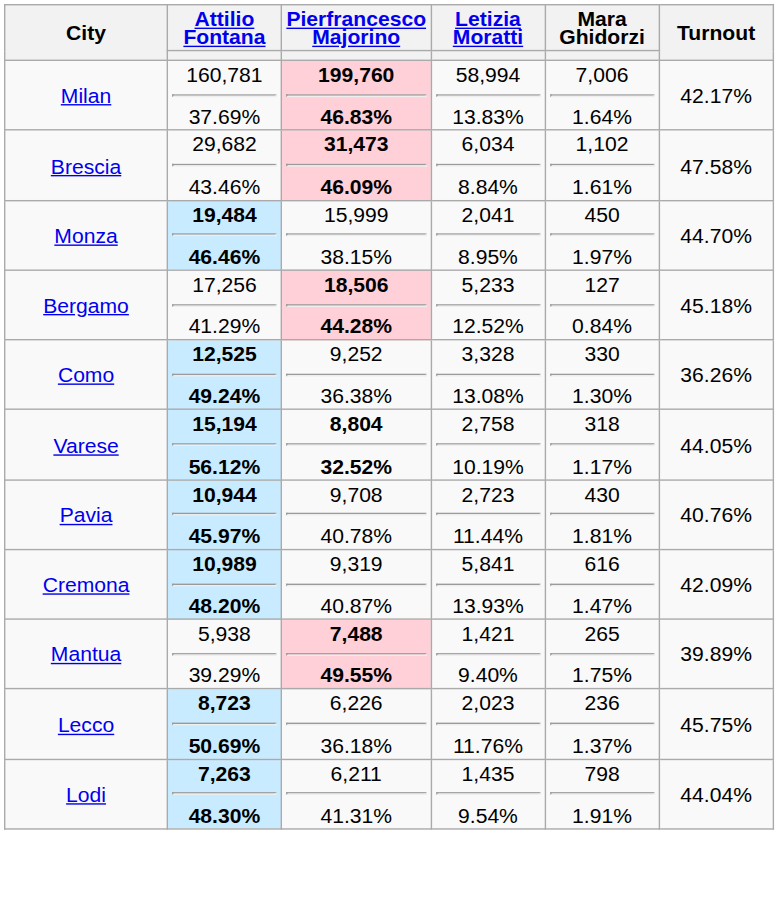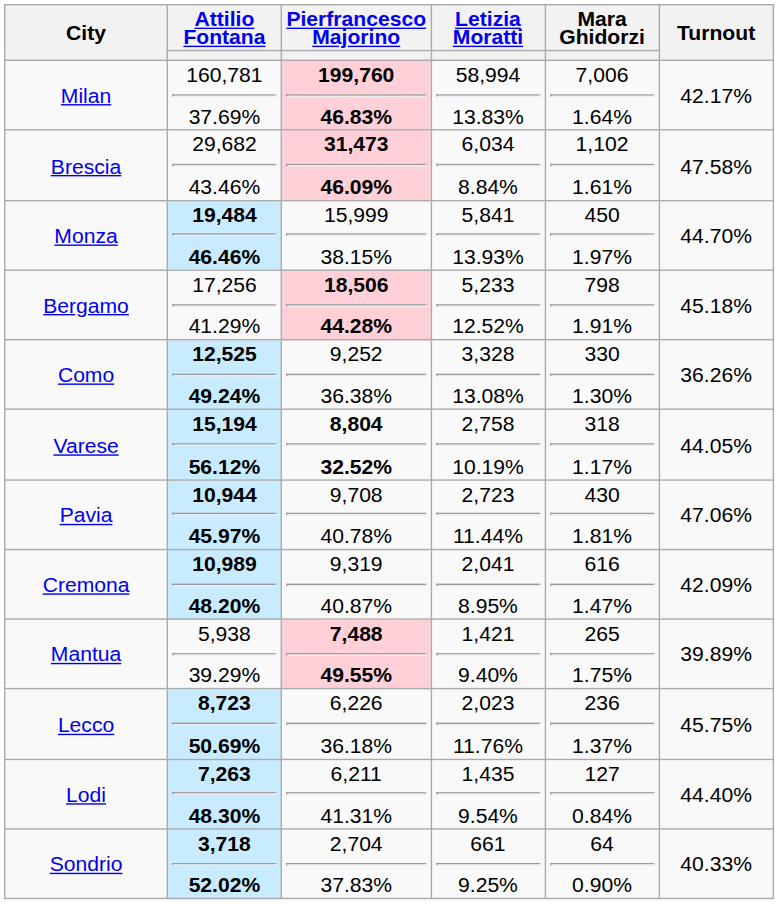Monza | Letizia Moratti: 2,041 8.95% -> 5,841 13.93%
Bergamo | Mara Ghidorzi: 127 0.84% -> 798 1.91%
Pavia | Turnout: 40.76% -> 47.06%
Cremona | Letizia Moratti: 5,841 13.93% -> 2,041 8.95%
Lodi | Mara Ghidorzi: 798 1.91% -> 127 0.84%
Lodi | Turnout: 44.04% -> 44.40%
+ row: Sondrio | 3,718 52.02% | 2,704 37.83% | 661 9.25% | 64 0.90% | 40.33%
